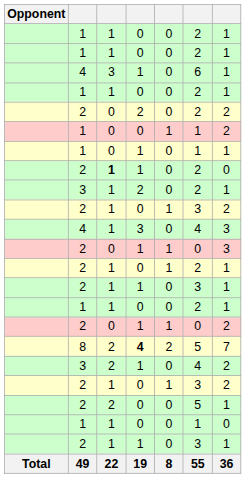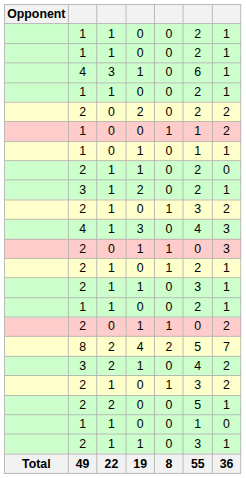row 9 | column 3: bold -> normal
row 18 | column 4: bold -> normal
